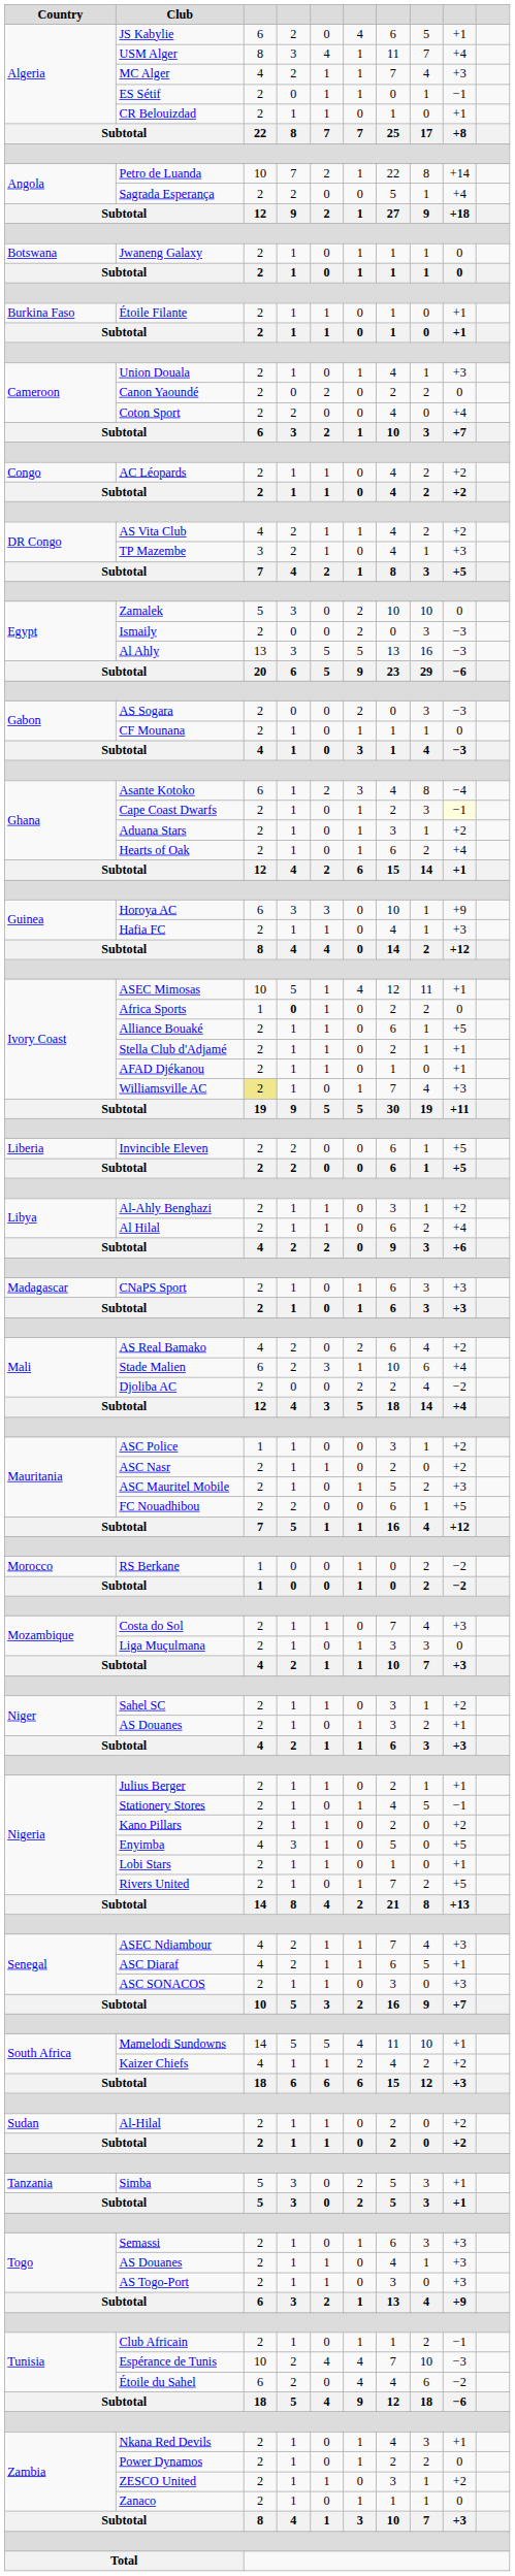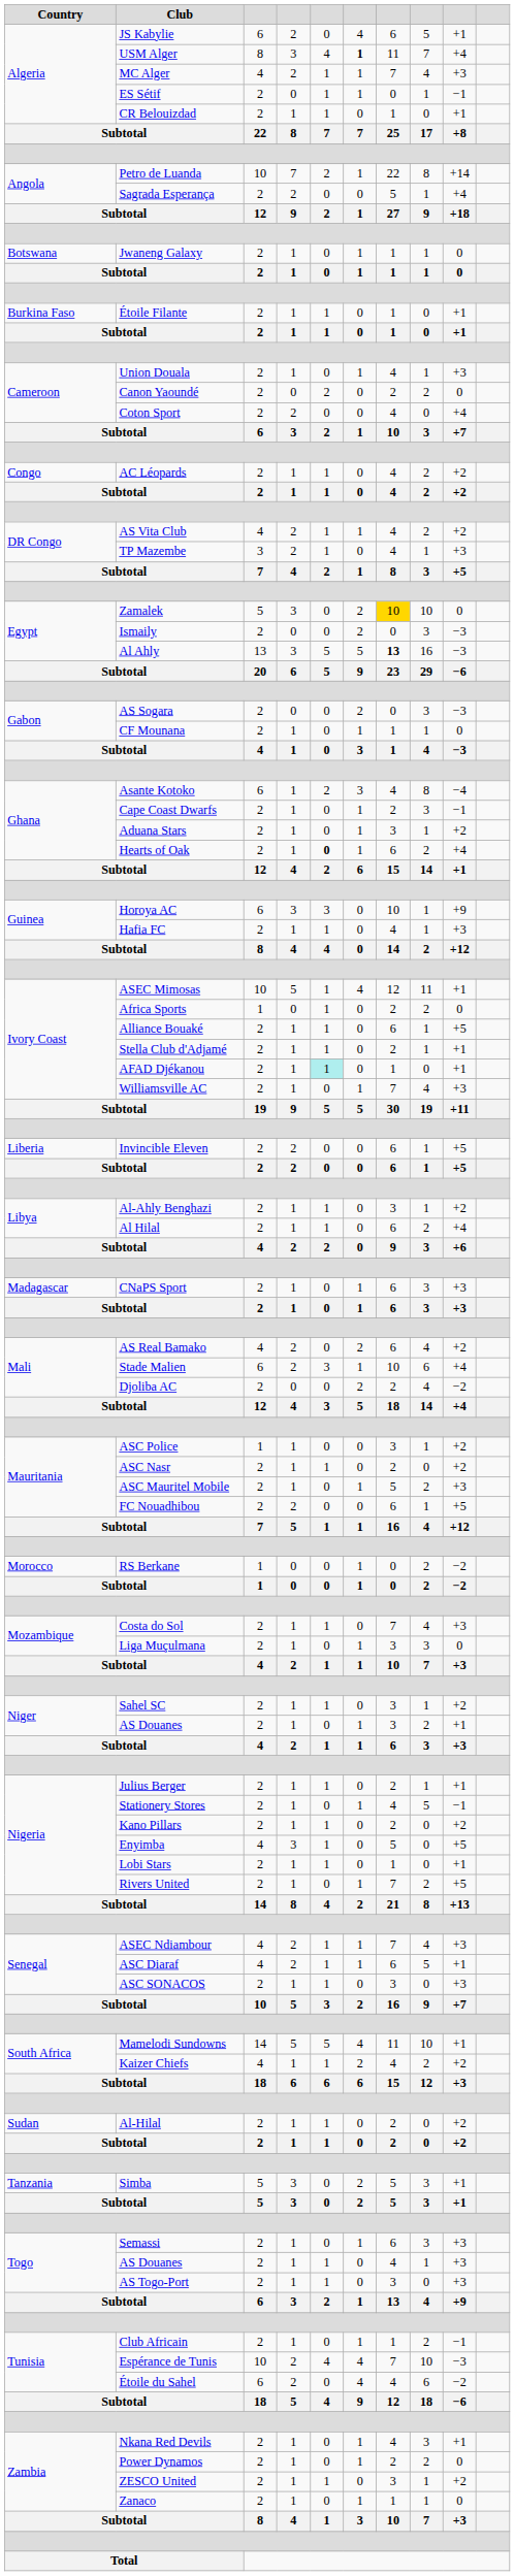USM Alger | column 6: normal -> bold
Zamalek | column 7: no background -> gold background
Al Ahly | column 7: normal -> bold
Cape Coast Dwarfs | column 9: lightyellow background -> no background
Hearts of Oak | column 5: normal -> bold
Africa Sports | column 4: bold -> normal
AFAD Djékanou | column 5: no background -> paleturquoise background
Williamsville AC | column 3: khaki background -> no background
